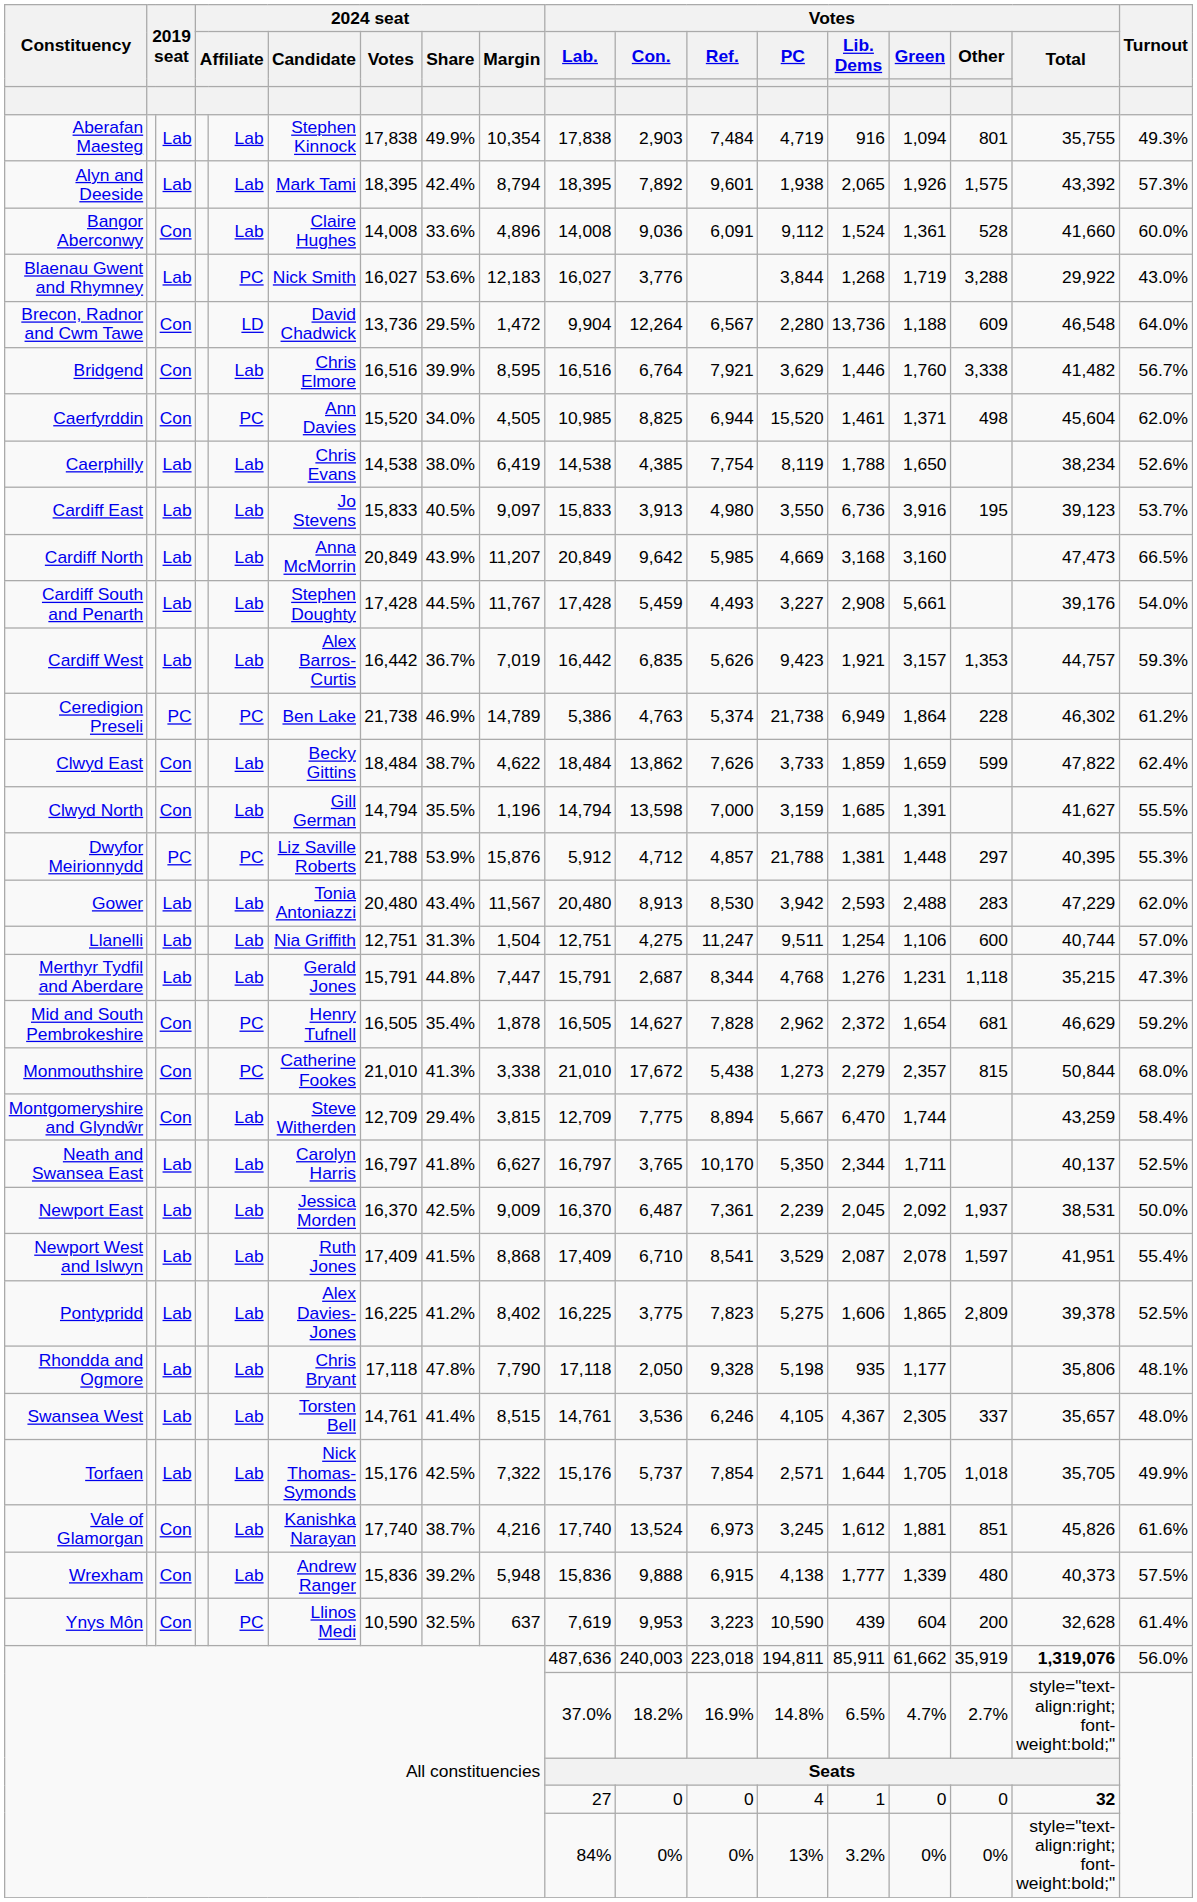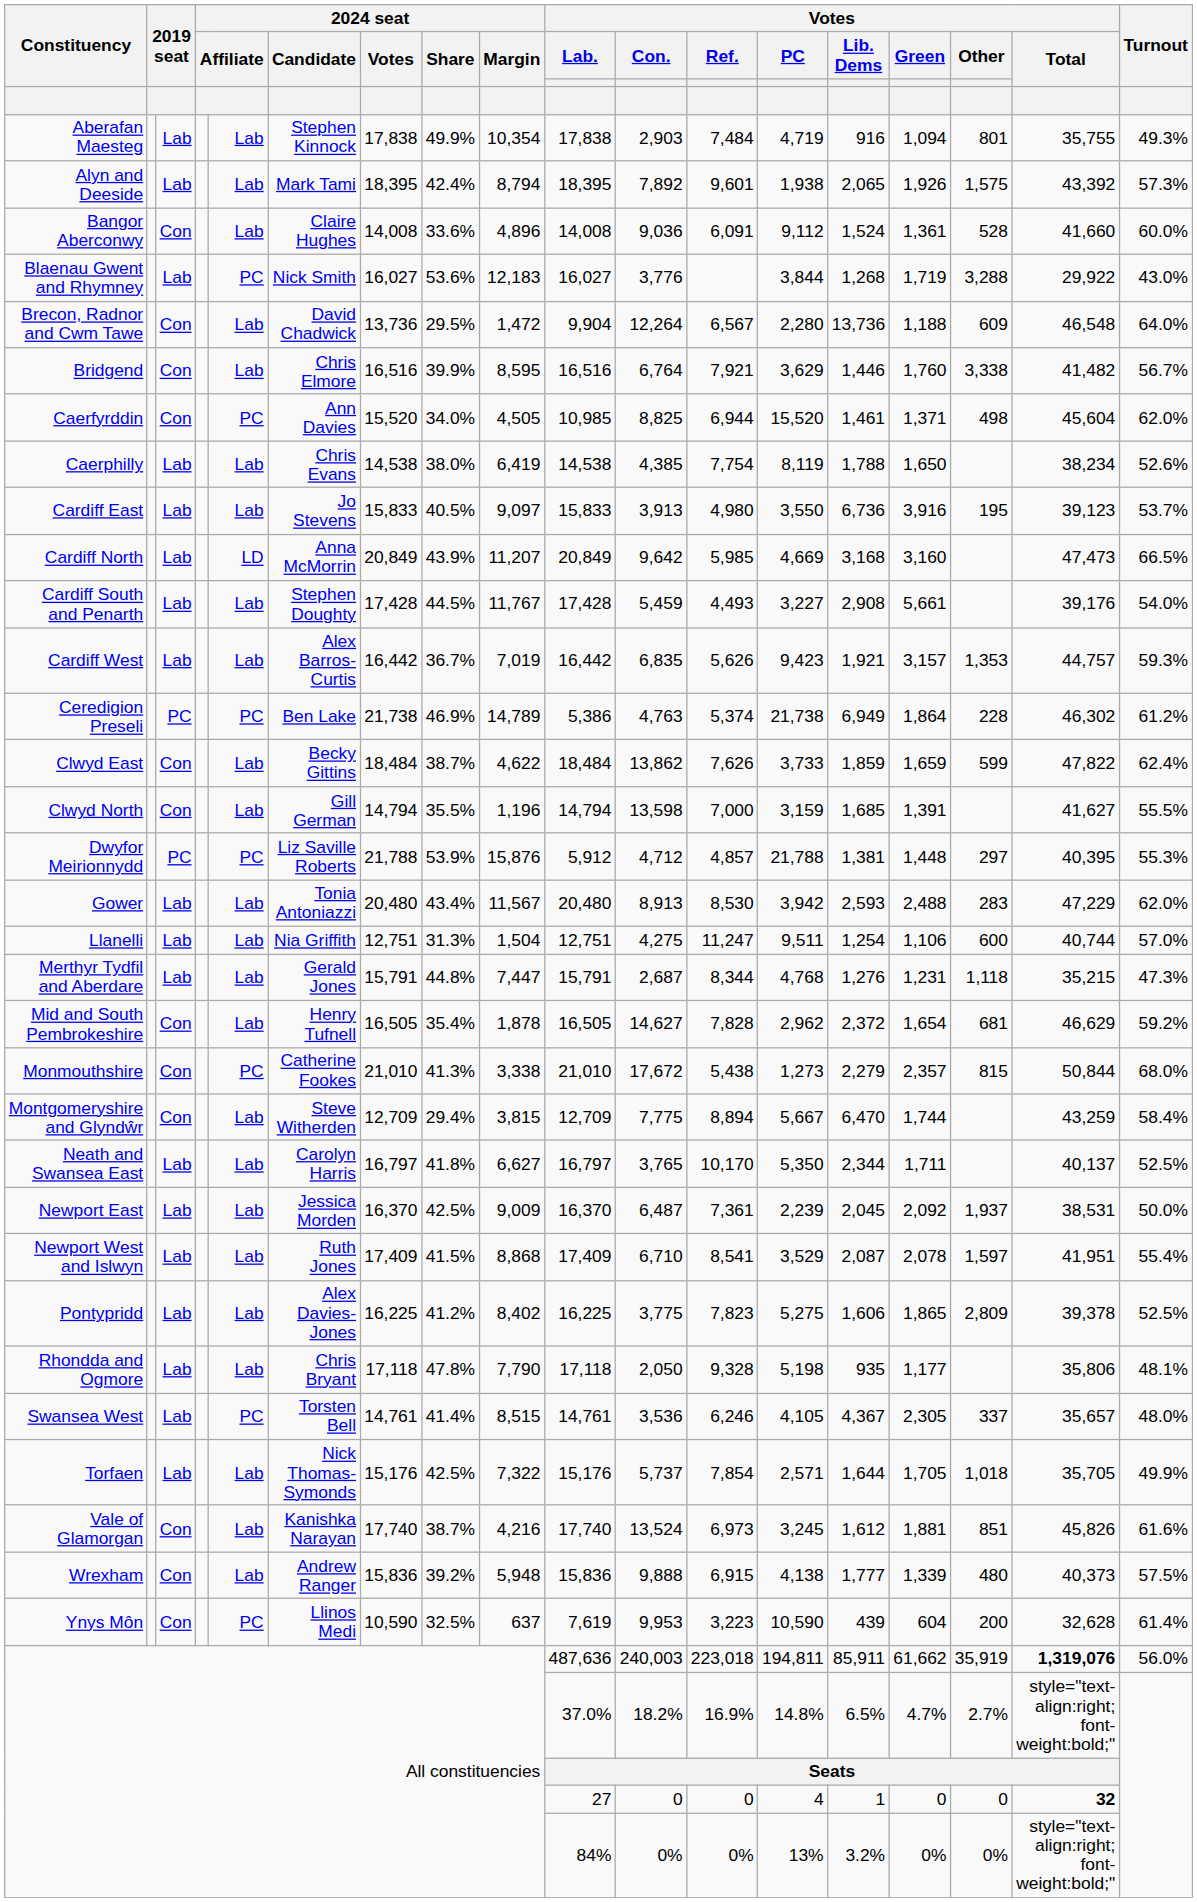Brecon, Radnor and Cwm Tawe | column 5: LD -> Lab
Cardiff North | column 5: Lab -> LD
Mid and South Pembrokeshire | column 5: PC -> Lab
Swansea West | column 5: Lab -> PC
